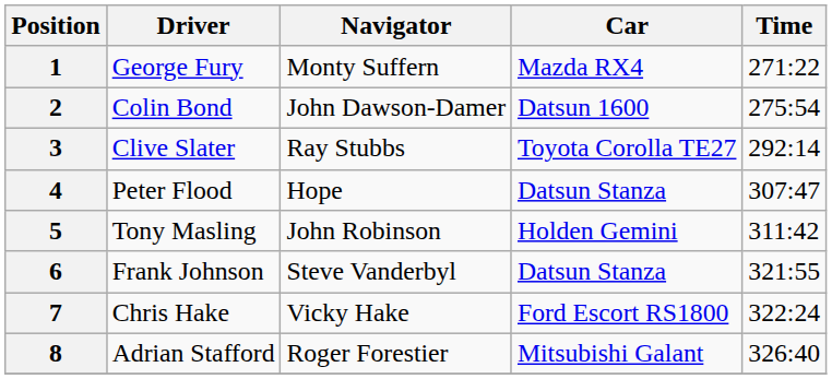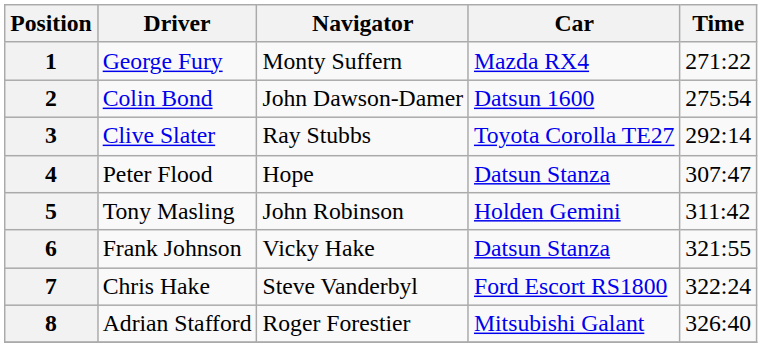6 | Navigator: Steve Vanderbyl -> Vicky Hake
7 | Navigator: Vicky Hake -> Steve Vanderbyl
